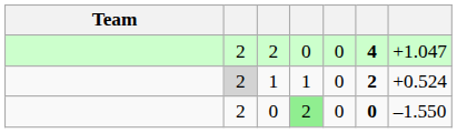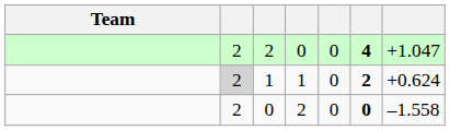row 3 | column 7: +0.524 -> +0.624
row 4 | column 4: lightgreen background -> no background
row 4 | column 7: –1.550 -> –1.558
